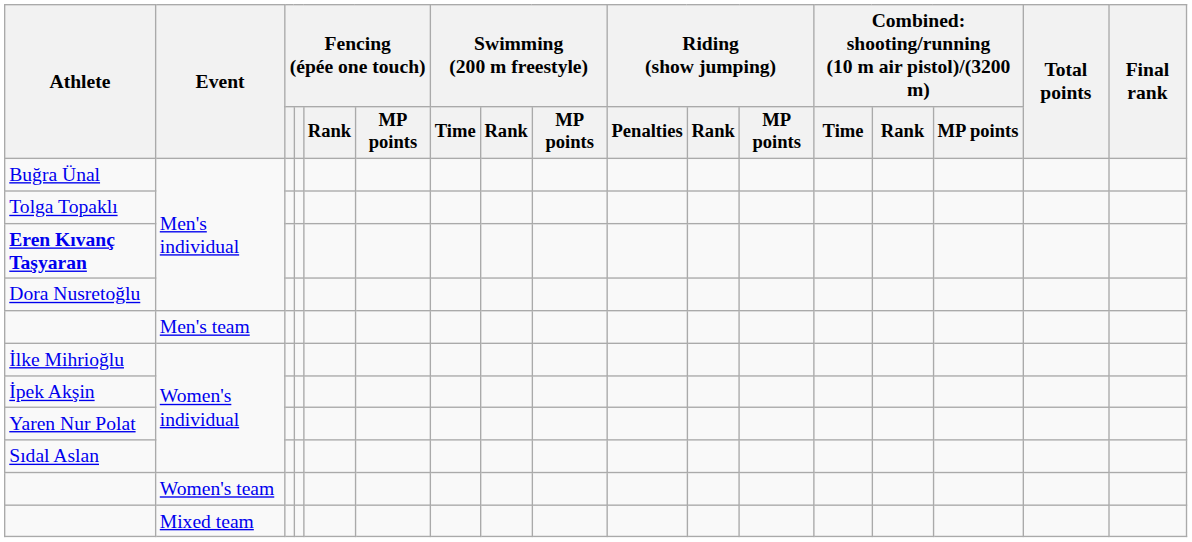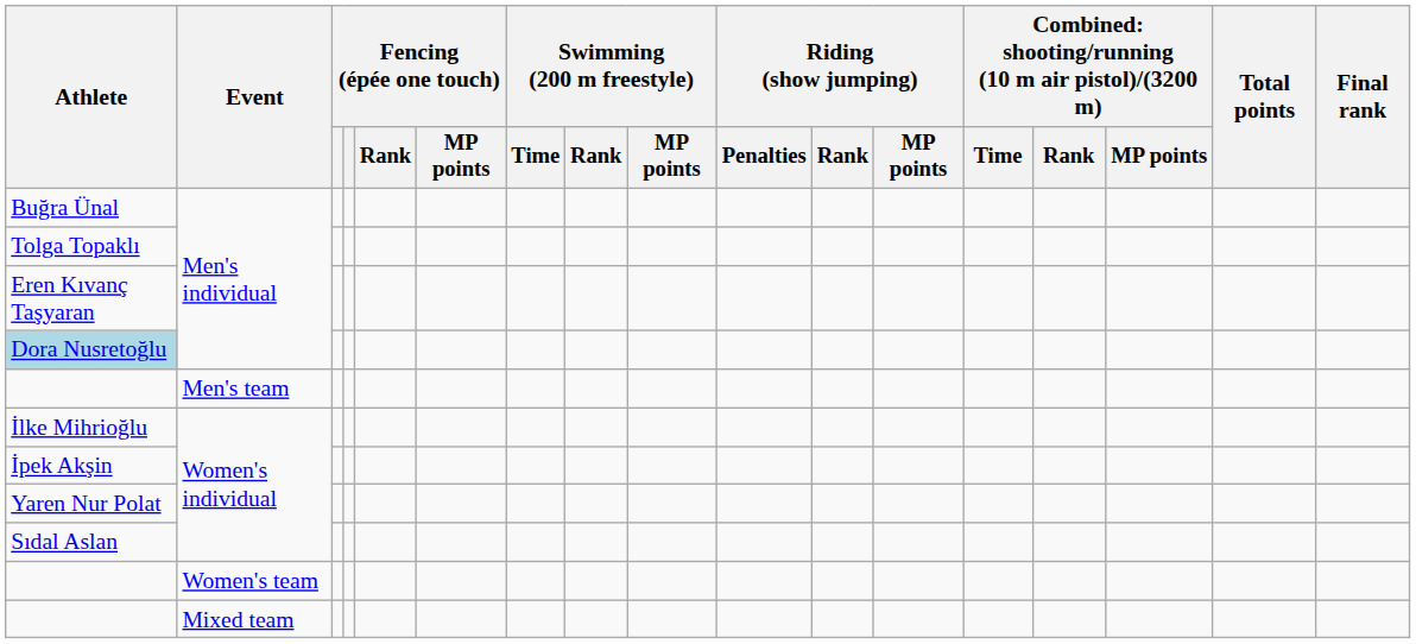Eren Kıvanç Taşyaran | Athlete: bold -> normal
Dora Nusretoğlu | Athlete: no background -> lightblue background
